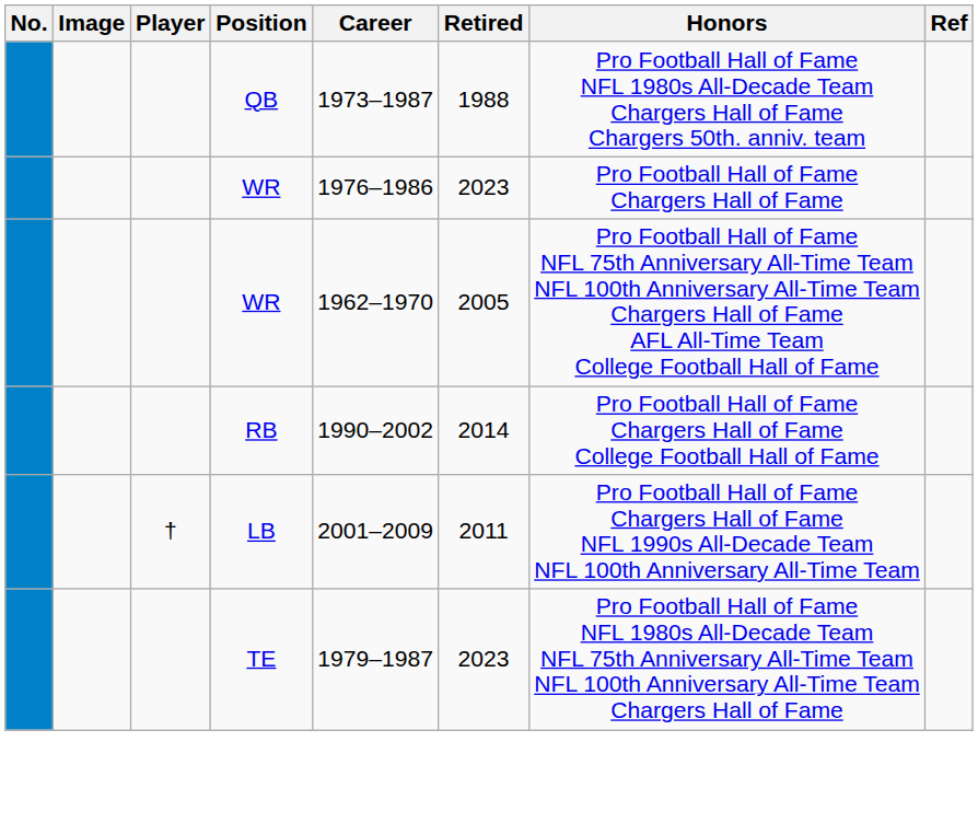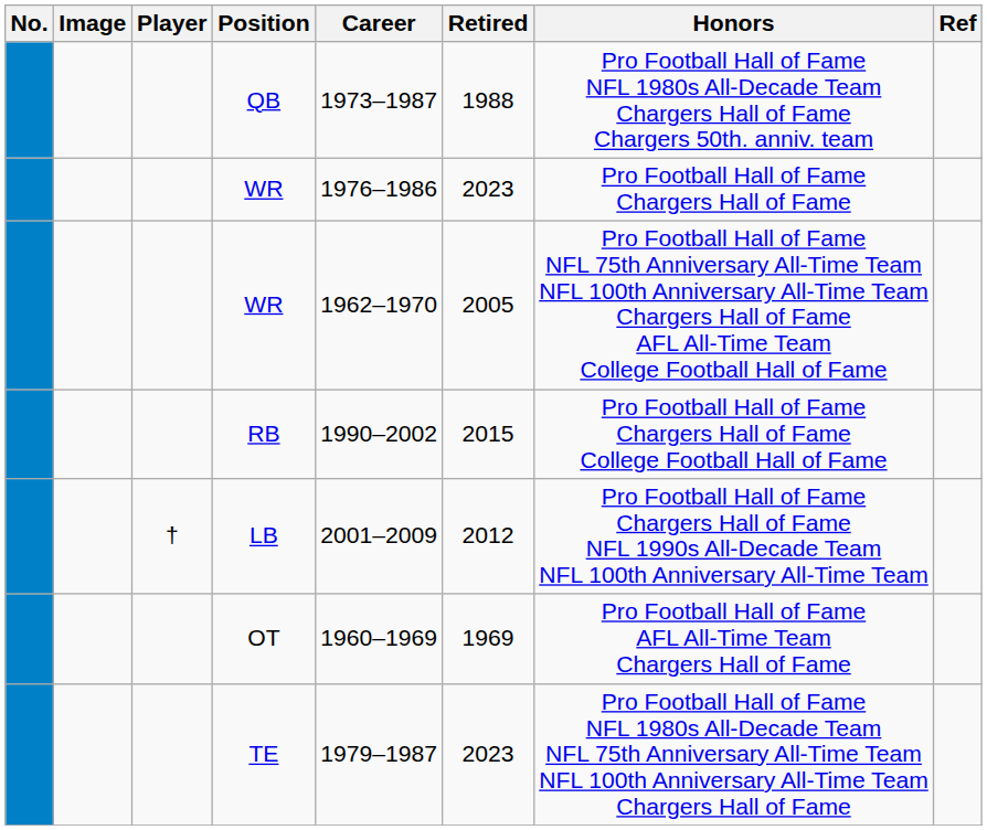RB | Retired: 2014 -> 2015
LB | Retired: 2011 -> 2012
+ row: OT | 1960–1969 | 1969 | Pro Football Hall of Fame AFL All-Time Team Chargers Hall of Fame
